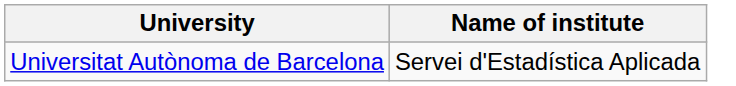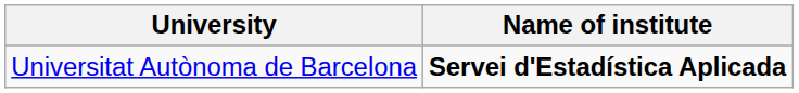Universitat Autònoma de Barcelona | Name of institute: normal -> bold
